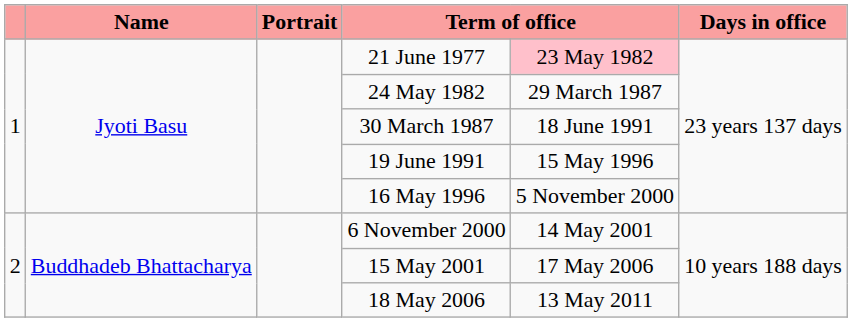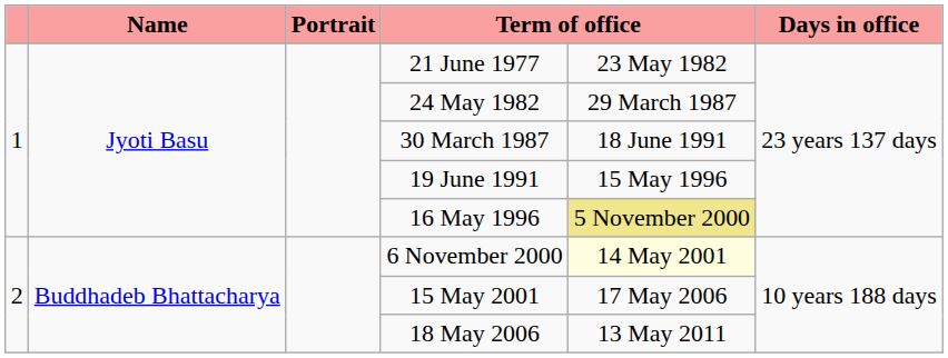21 June 1977 | column 5: pink background -> no background
16 May 1996 | column 5: no background -> khaki background
6 November 2000 | column 5: no background -> lightyellow background
